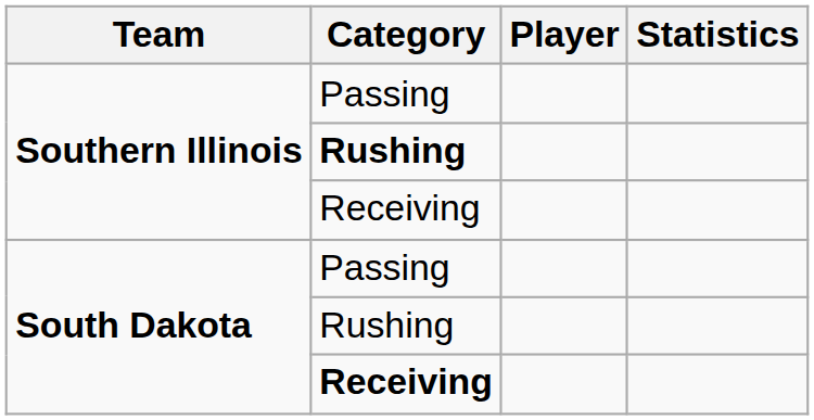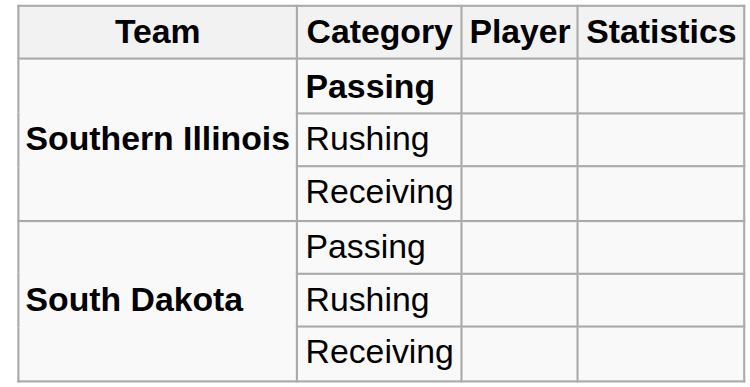Southern Illinois / Passing | Category: normal -> bold
Southern Illinois / Rushing | Category: bold -> normal
South Dakota / Receiving | Category: bold -> normal
